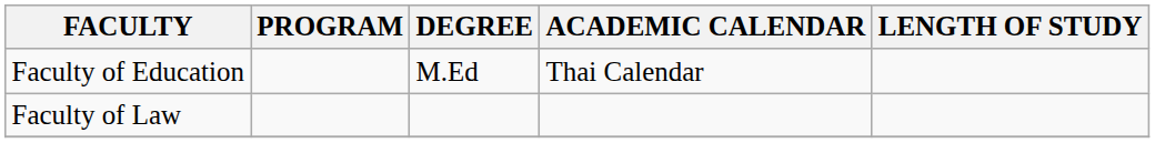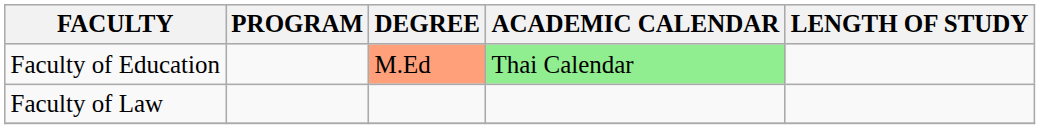Faculty of Education | DEGREE: no background -> lightsalmon background
Faculty of Education | ACADEMIC CALENDAR: no background -> lightgreen background
